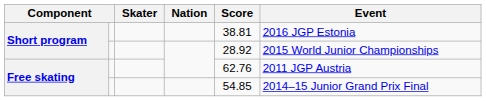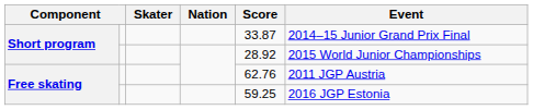row 2 | Score: 38.81 -> 33.87
row 2 | Event: 2016 JGP Estonia -> 2014–15 Junior Grand Prix Final
row 5 | Score: 54.85 -> 59.25
row 5 | Event: 2014–15 Junior Grand Prix Final -> 2016 JGP Estonia
